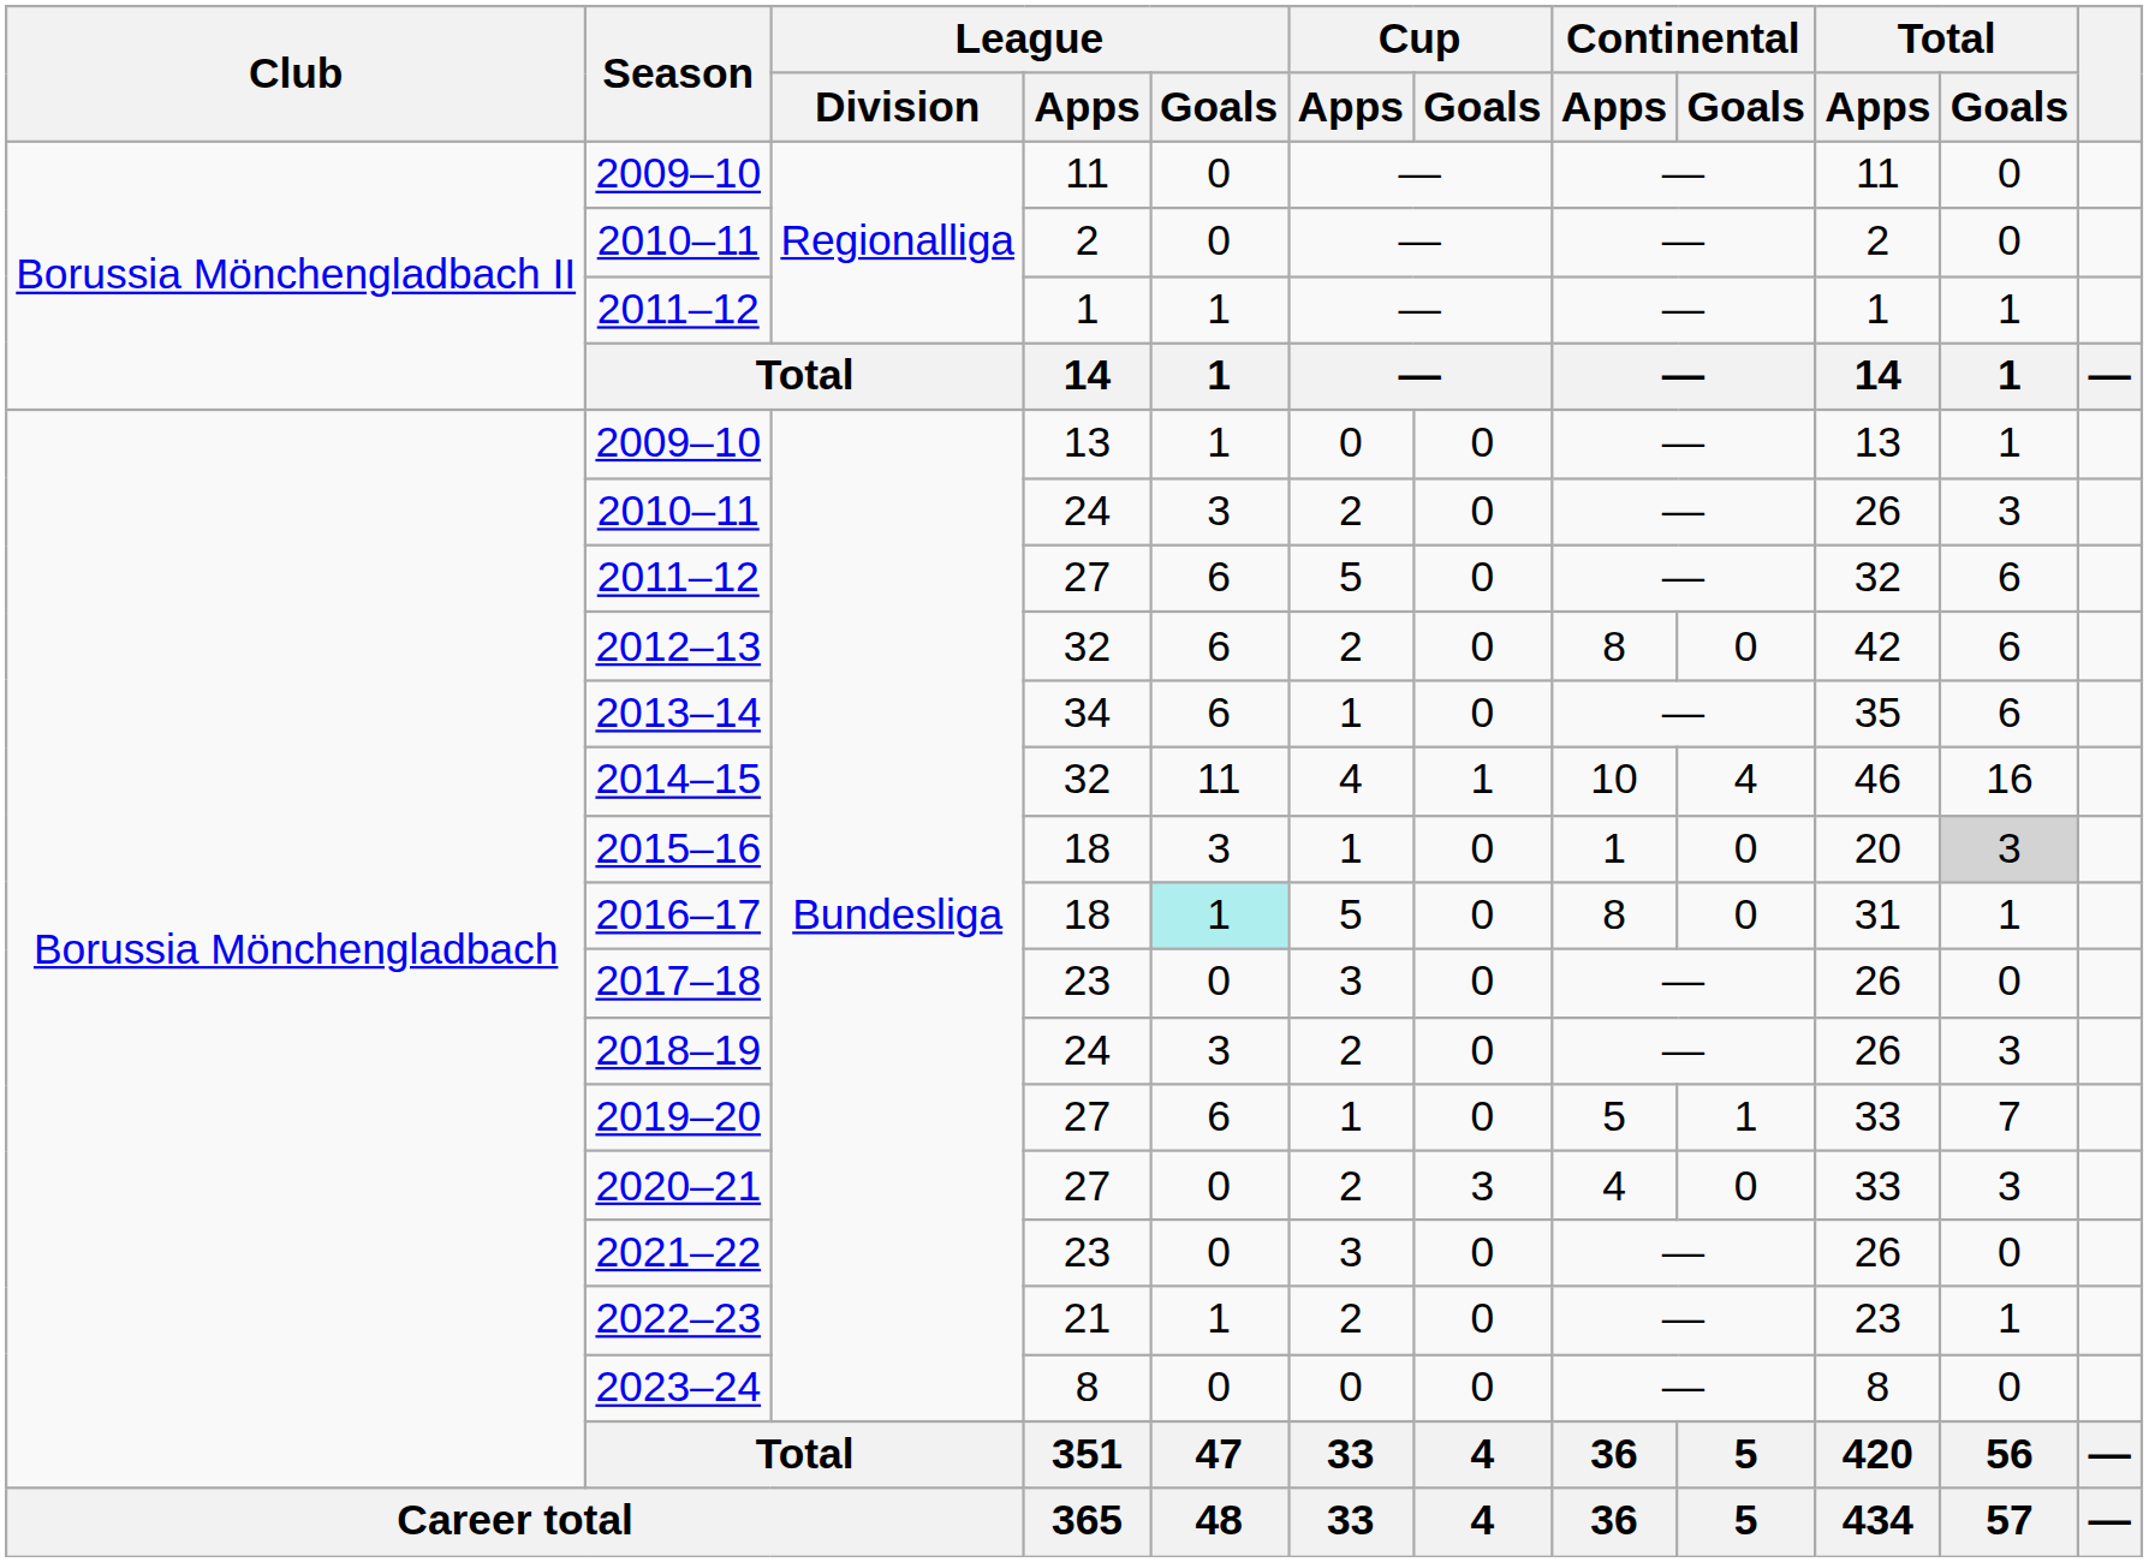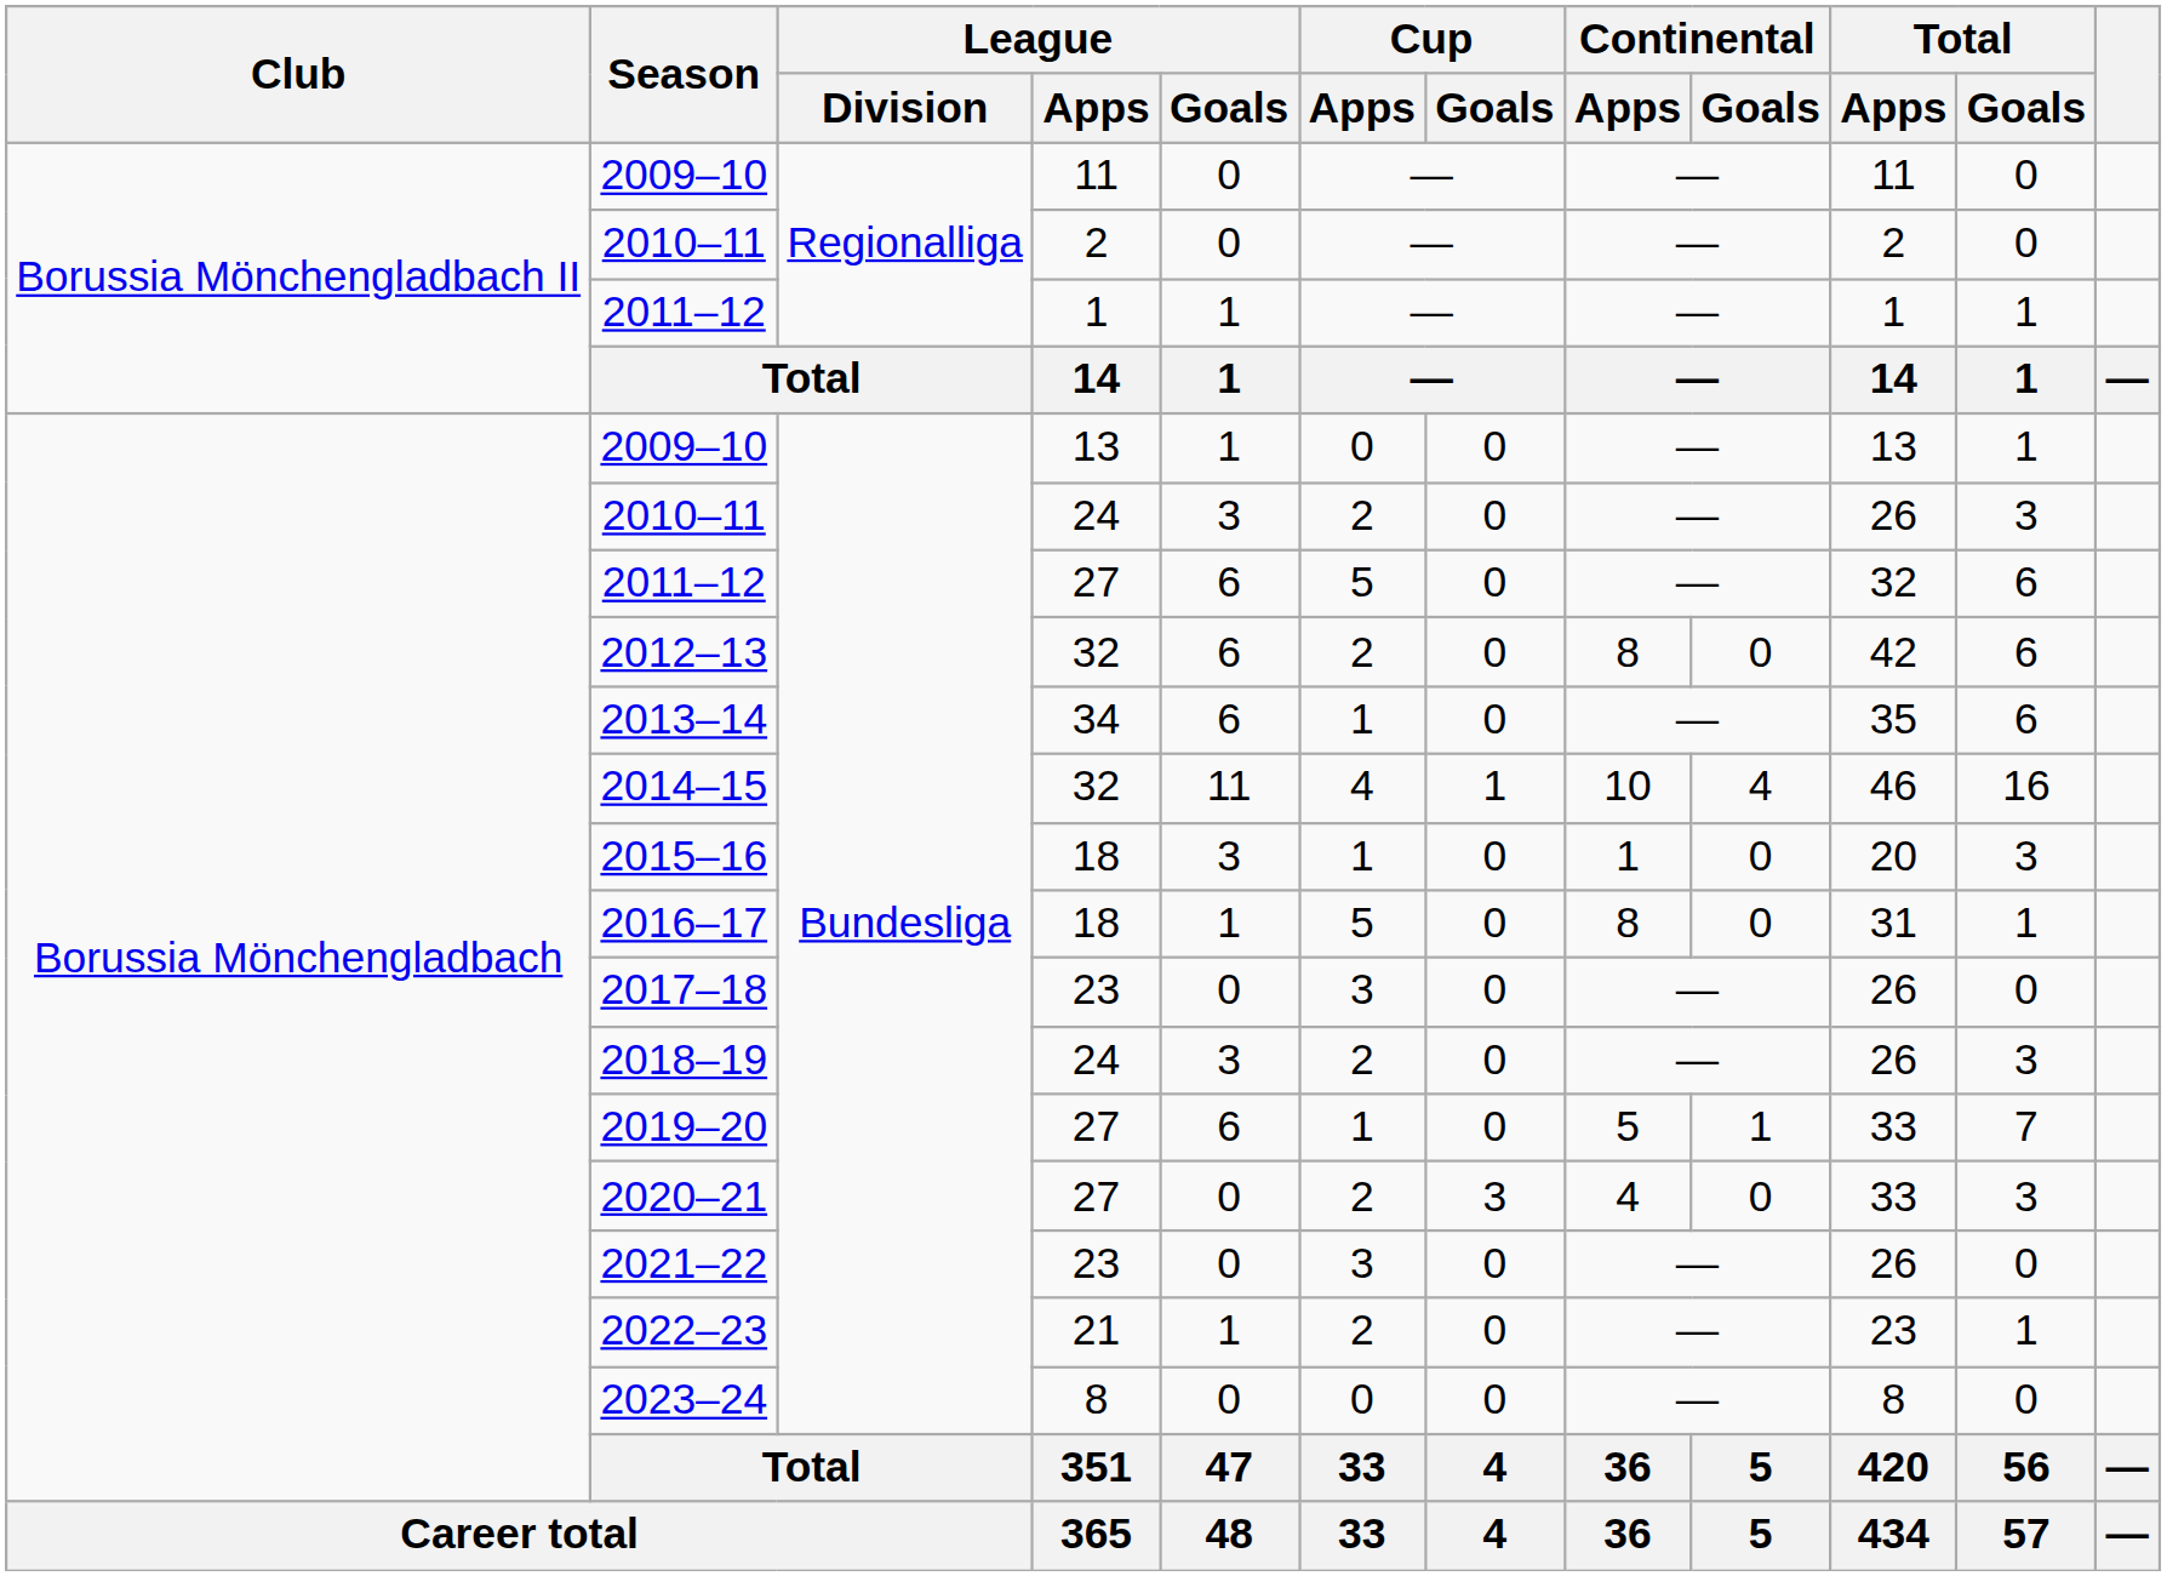2015–16 | Total / Goals: lightgrey background -> no background
2016–17 | League / Goals: paleturquoise background -> no background
